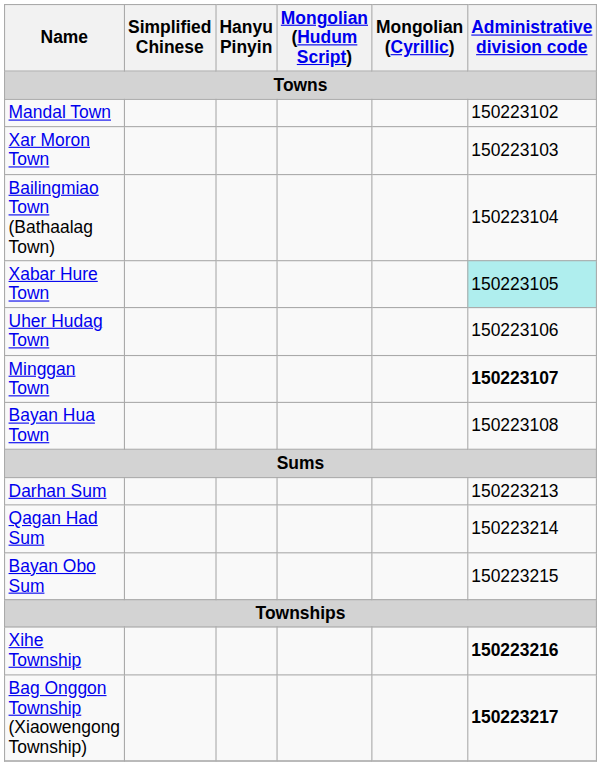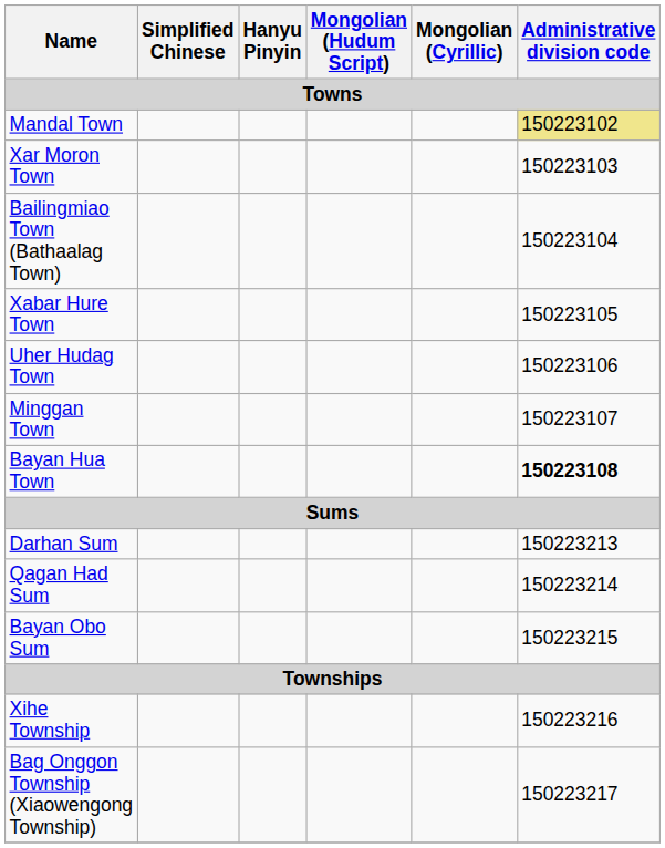Mandal Town | Administrative division code: no background -> khaki background
Xabar Hure Town | Administrative division code: paleturquoise background -> no background
Minggan Town | Administrative division code: bold -> normal
Bayan Hua Town | Administrative division code: normal -> bold
Xihe Township | Administrative division code: bold -> normal
Bag Onggon Township (Xiaowengong Township) | Administrative division code: bold -> normal
